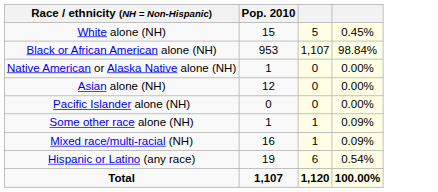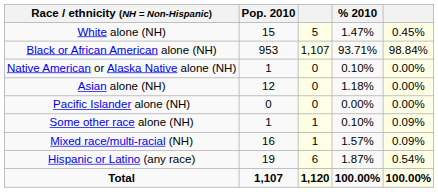+ column: % 2010 | 1.47% | 93.71% | 0.10% | 1.18% | 0.00% | 0.10% | 1.57% | 1.87% | 100.00%
